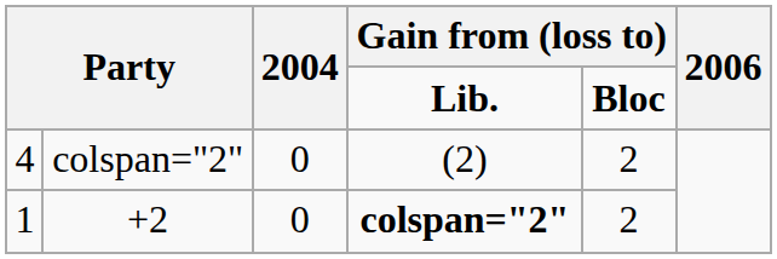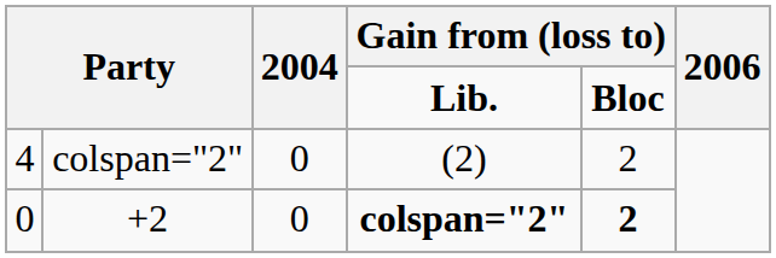+2 | column 1: 1 -> 0
+2 | column 5: normal -> bold
